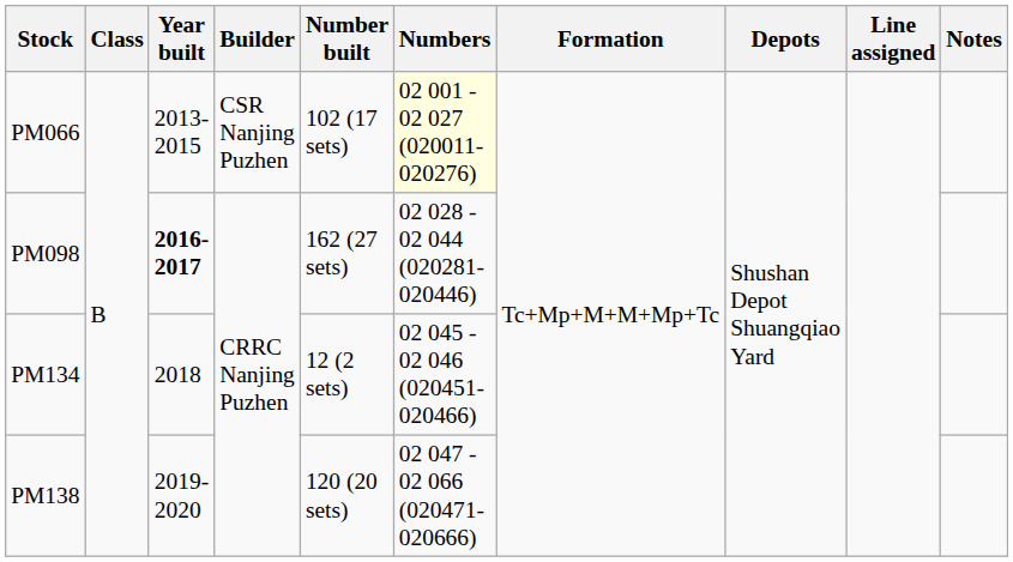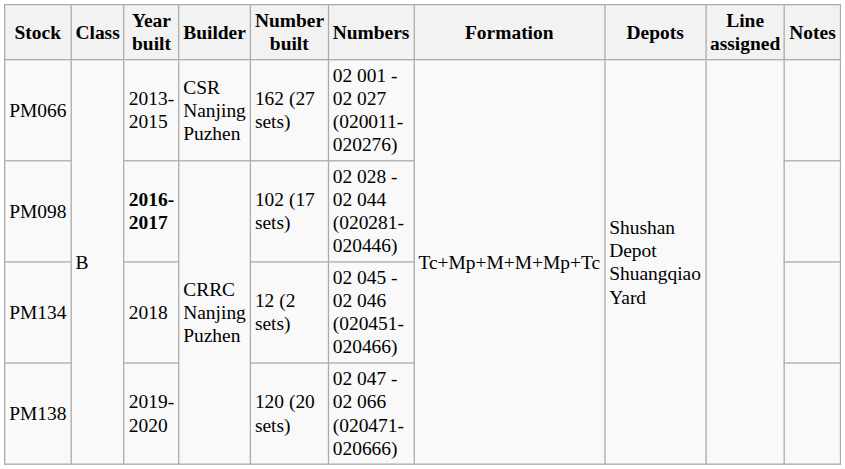PM066 | Number built: 102 (17 sets) -> 162 (27 sets)
PM066 | Numbers: lightyellow background -> no background
PM098 | Number built: 162 (27 sets) -> 102 (17 sets)
